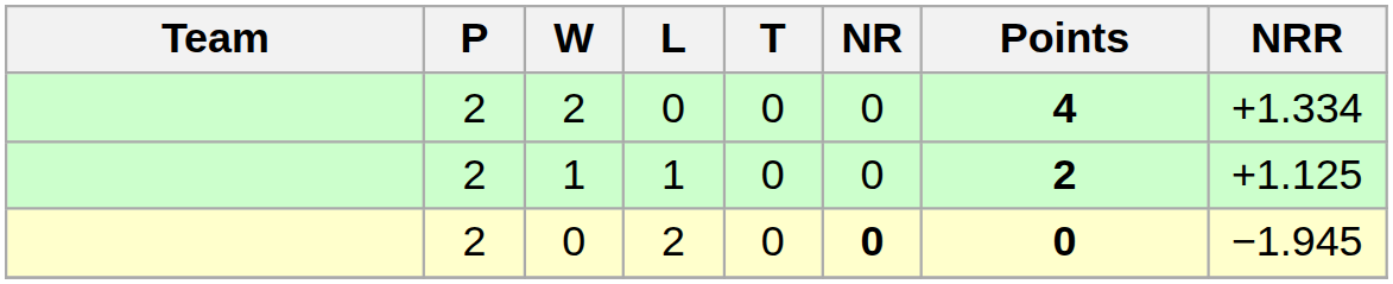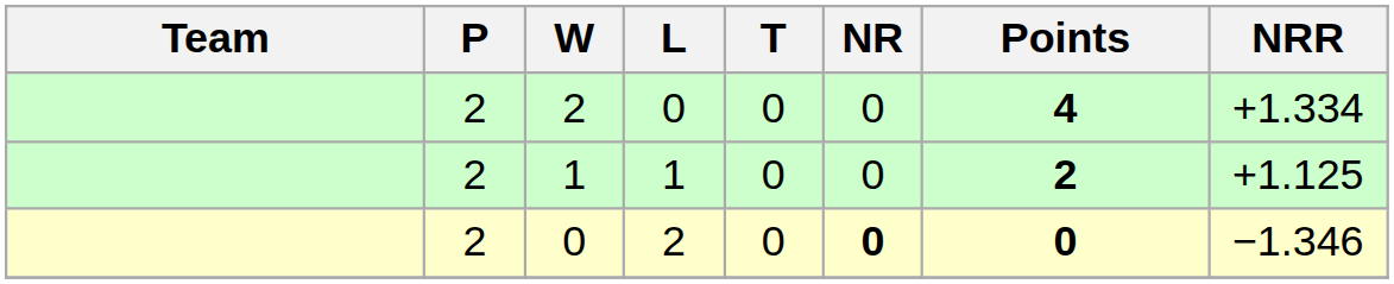row 4 | NRR: −1.945 -> −1.346
